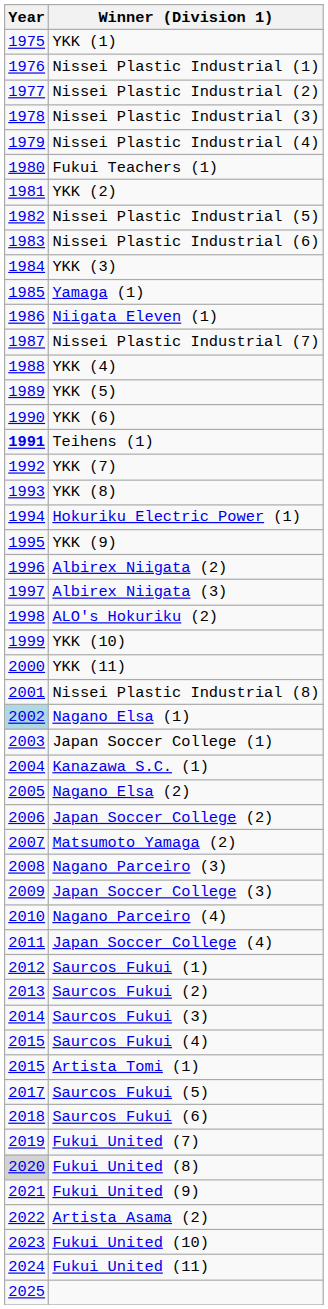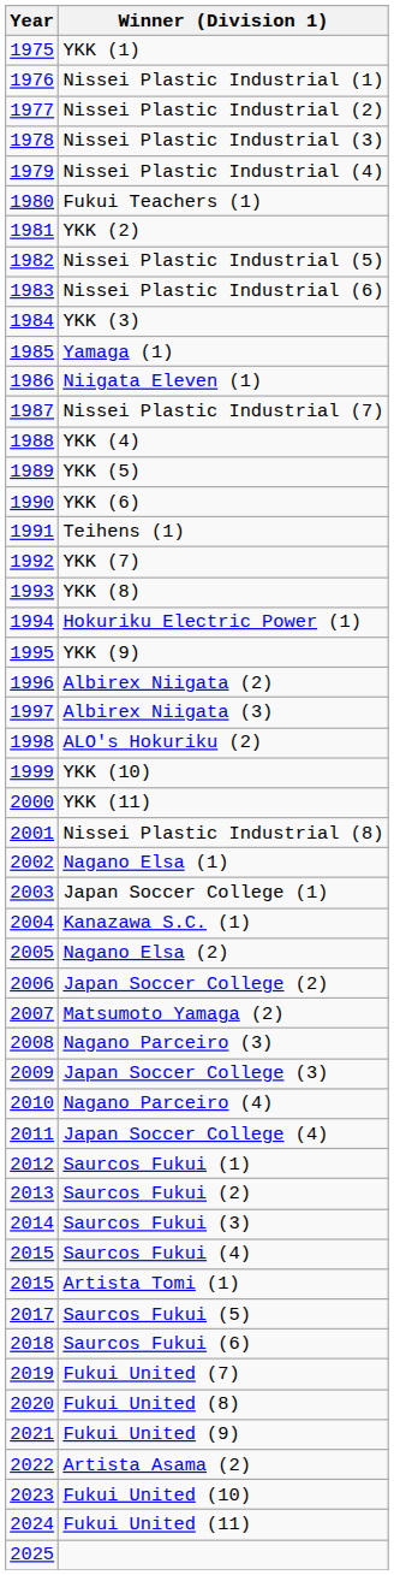Teihens (1) | Year: bold -> normal
Nagano Elsa (1) | Year: lightblue background -> no background
Fukui United (8) | Year: lightgrey background -> no background
